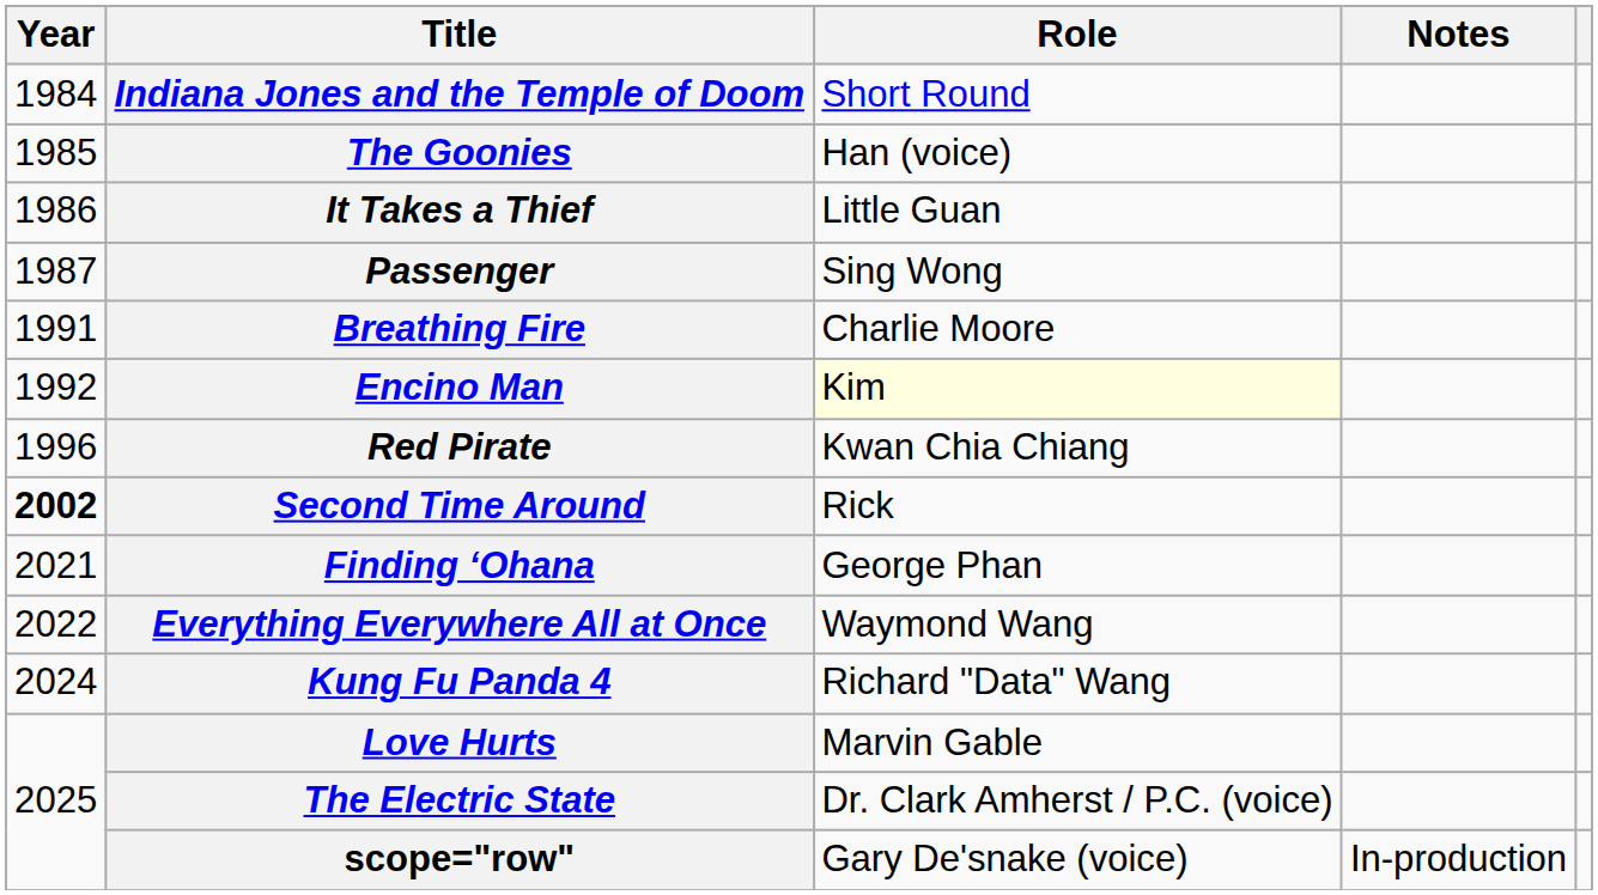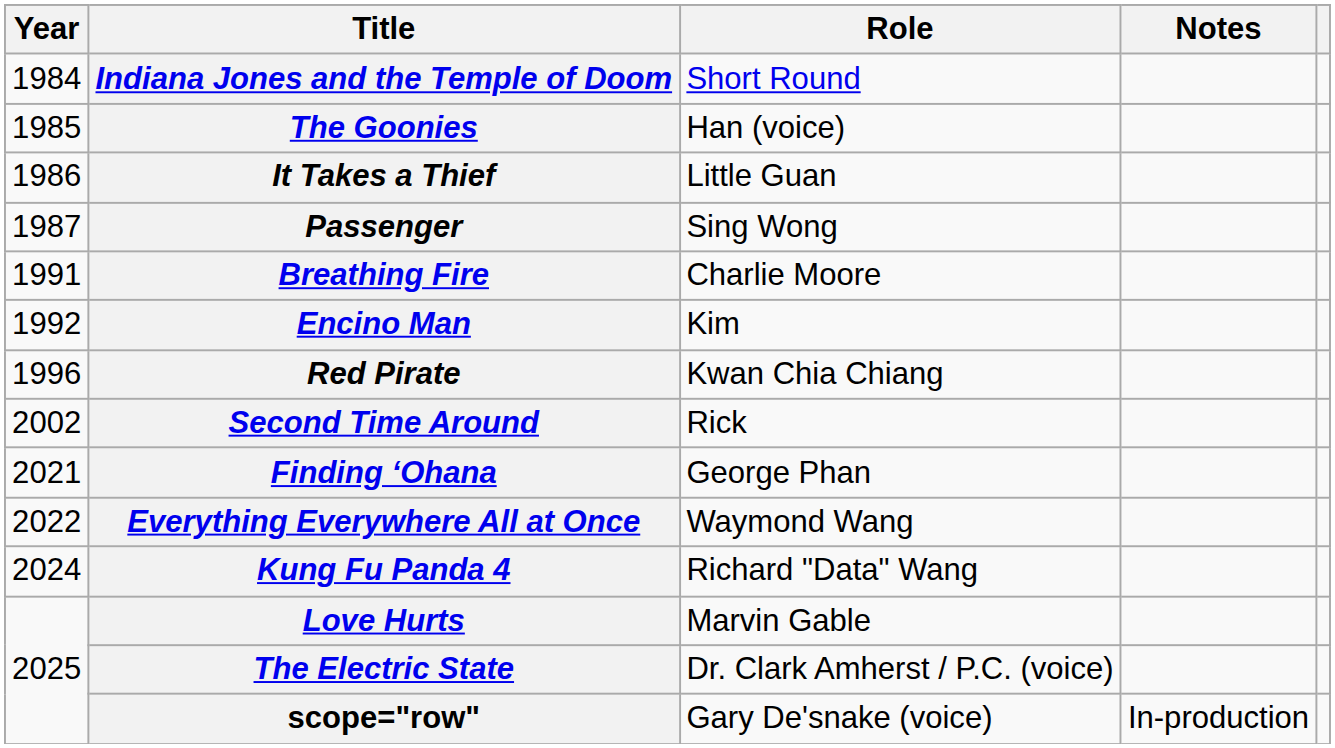Encino Man | Role: lightyellow background -> no background
Second Time Around | Year: bold -> normal
